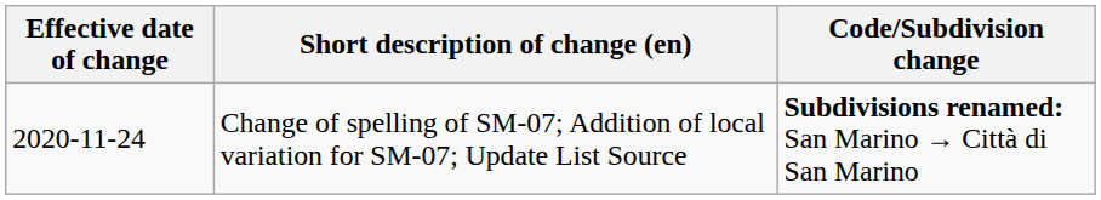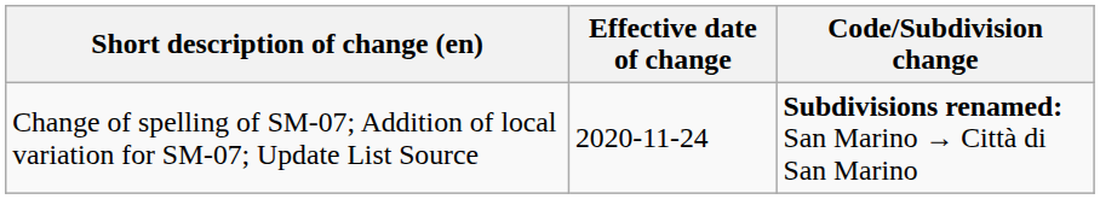columns swapped: Effective date of change <-> Short description of change (en)
